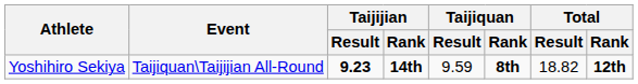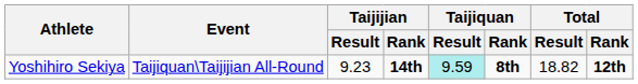row 3 | Taijijian / Result: bold -> normal
row 3 | Taijiquan / Result: no background -> paleturquoise background
